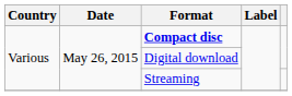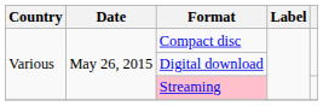Compact disc | Format: bold -> normal
Streaming | Format: no background -> pink background
